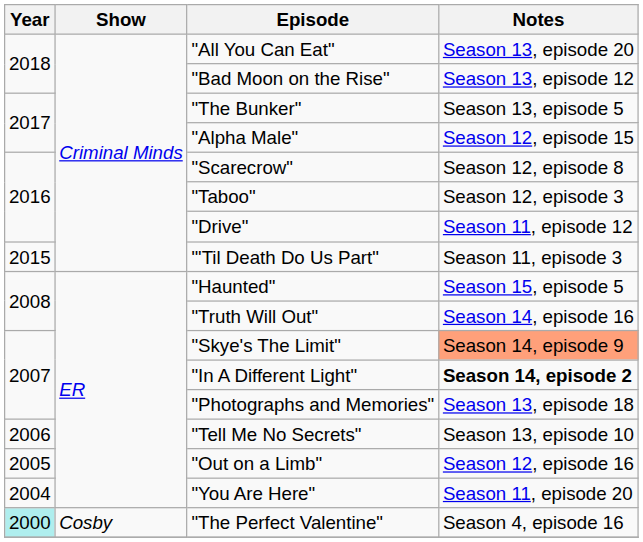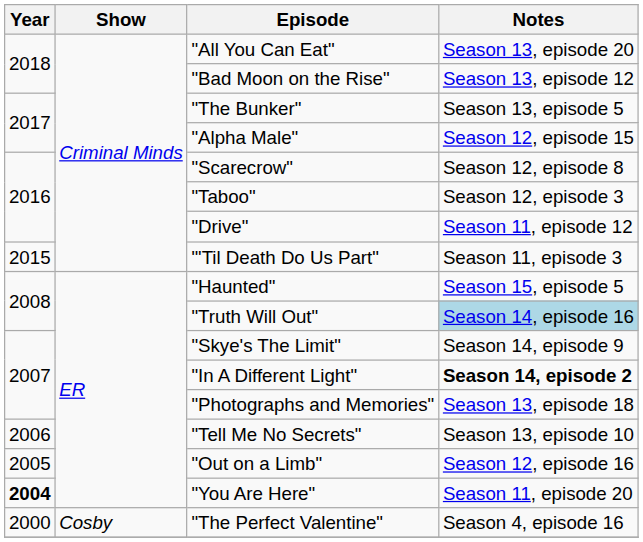"Truth Will Out" | Notes: no background -> lightblue background
"Skye's The Limit" | Notes: lightsalmon background -> no background
"You Are Here" | Year: normal -> bold
"The Perfect Valentine" | Year: paleturquoise background -> no background
